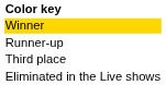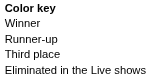row 2 | column 1: gold background -> no background
